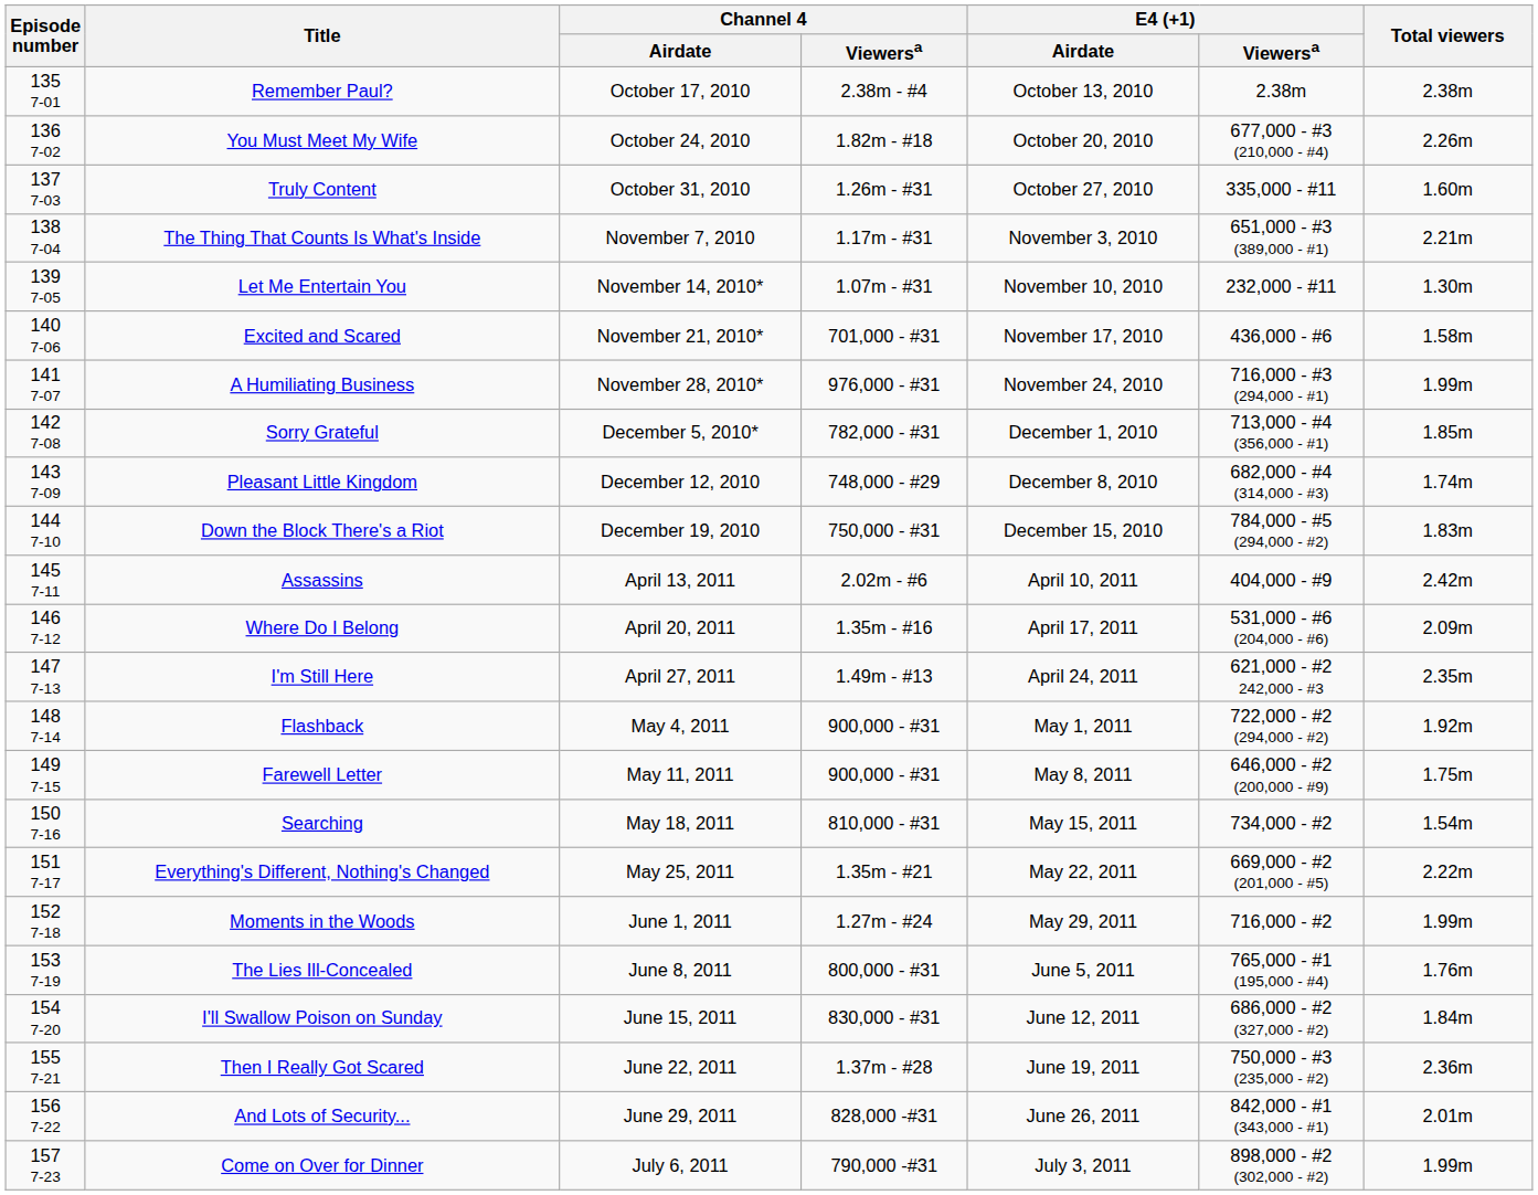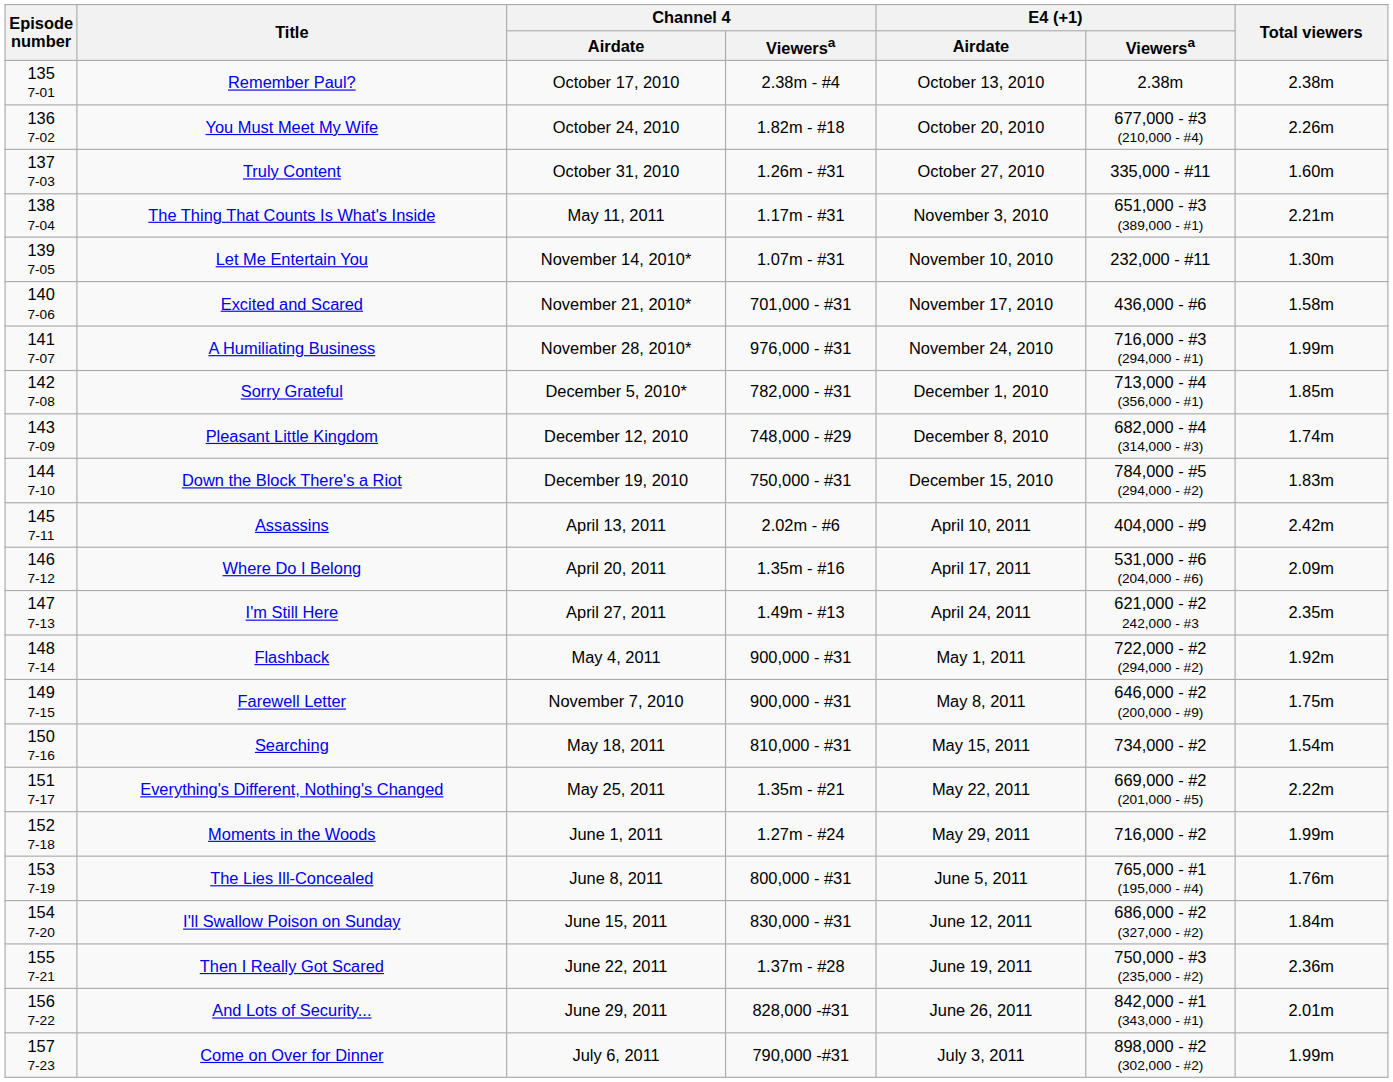The Thing That Counts Is What's Inside | Channel 4 / Airdate: November 7, 2010 -> May 11, 2011
Farewell Letter | Channel 4 / Airdate: May 11, 2011 -> November 7, 2010
